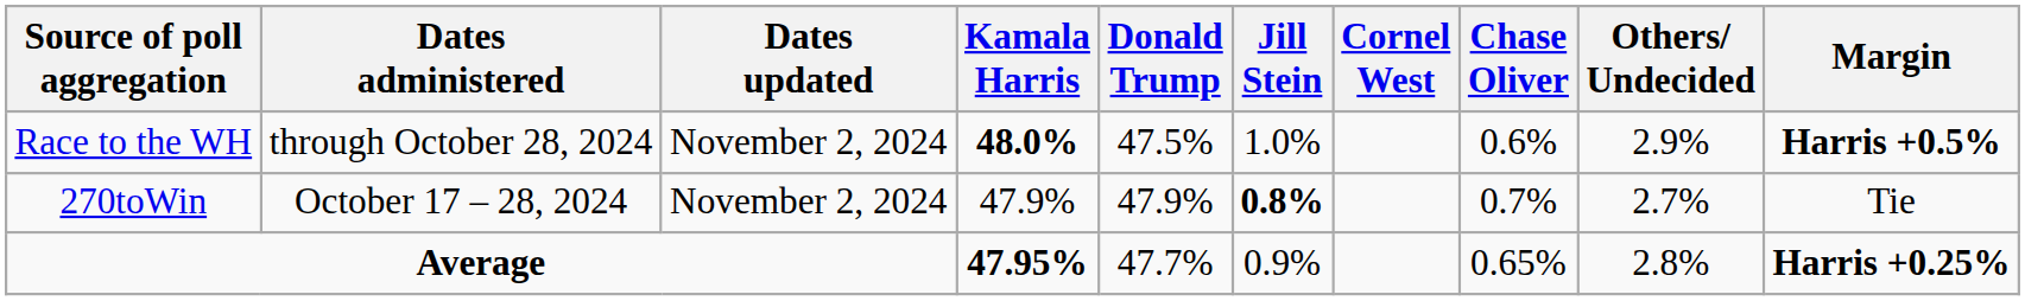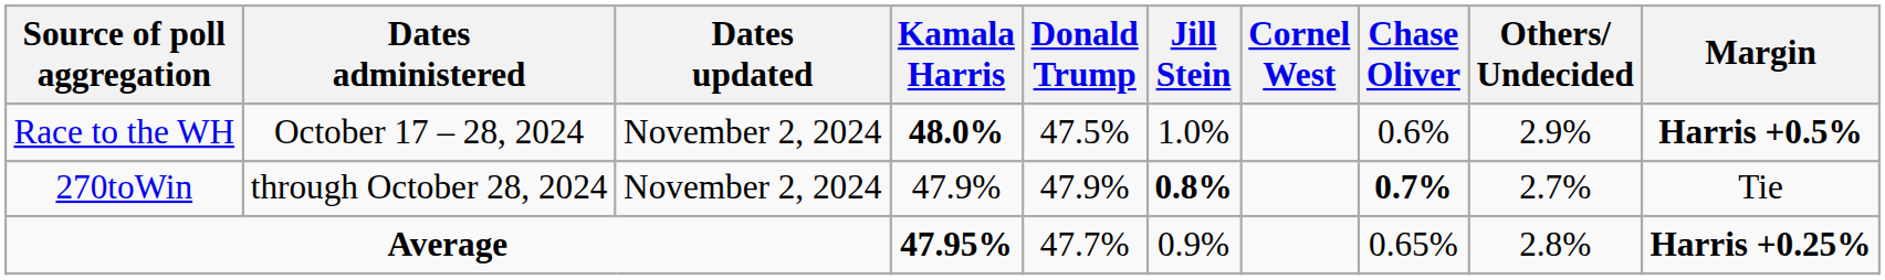Race to the WH | Dates administered: through October 28, 2024 -> October 17 – 28, 2024
270toWin | Dates administered: October 17 – 28, 2024 -> through October 28, 2024
270toWin | Chase Oliver: normal -> bold
